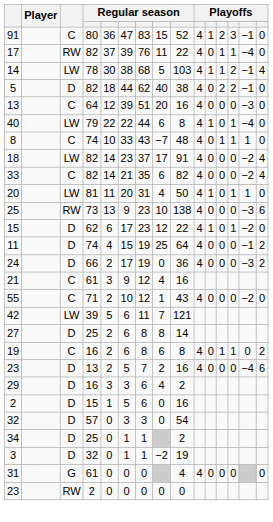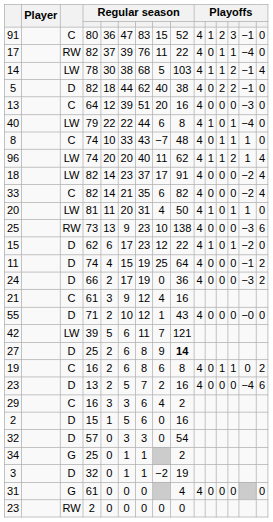+ row: 96 | LW | 74 | 20 | 20 | 40 | 11 | 62 | 4 | 1 | 1 | 2 | 1 | 4
55 | column 3: C -> D
55 | column 14: −2 -> −0
27 | column 8: 8 -> 9
27 | column 9: normal -> bold
29 | column 3: D -> C
34 | column 3: D -> G
